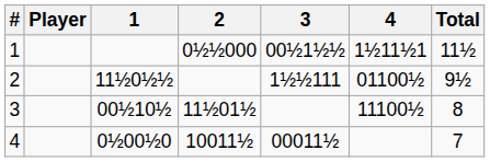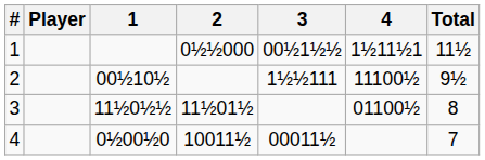row 3 | 1: 11½0½½ -> 00½10½
row 3 | 4: 01100½ -> 11100½
row 4 | 1: 00½10½ -> 11½0½½
row 4 | 4: 11100½ -> 01100½
